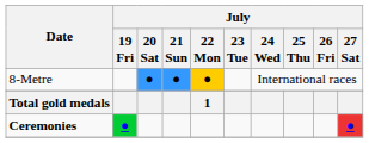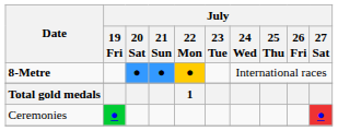8-Metre | Date: normal -> bold
Ceremonies | Date: bold -> normal
